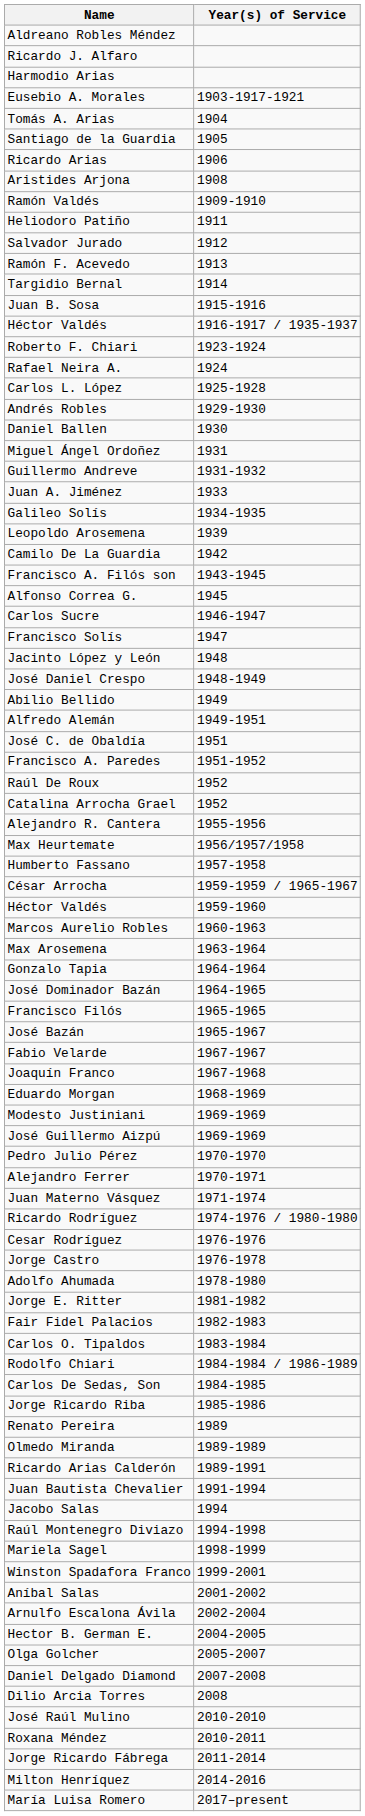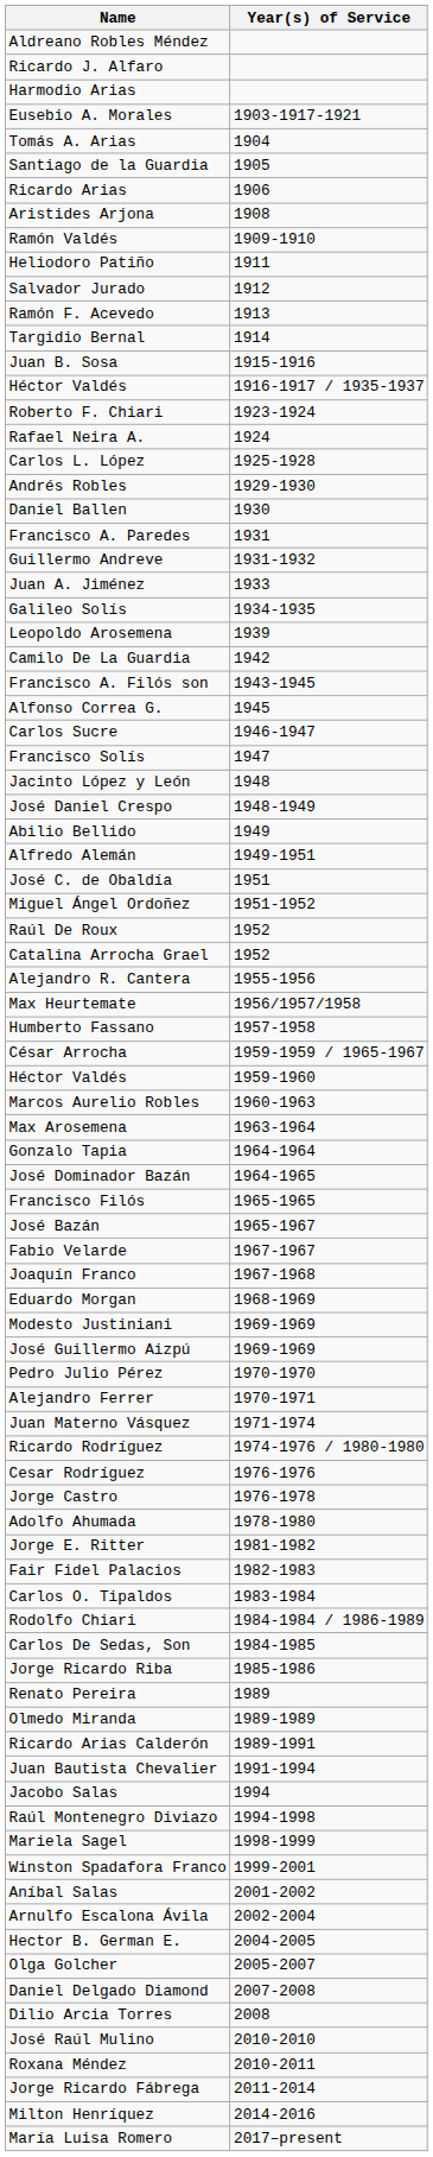row 22 | Name: Miguel Ángel Ordoñez -> Francisco A. Paredes
row 37 | Name: Francisco A. Paredes -> Miguel Ángel Ordoñez
